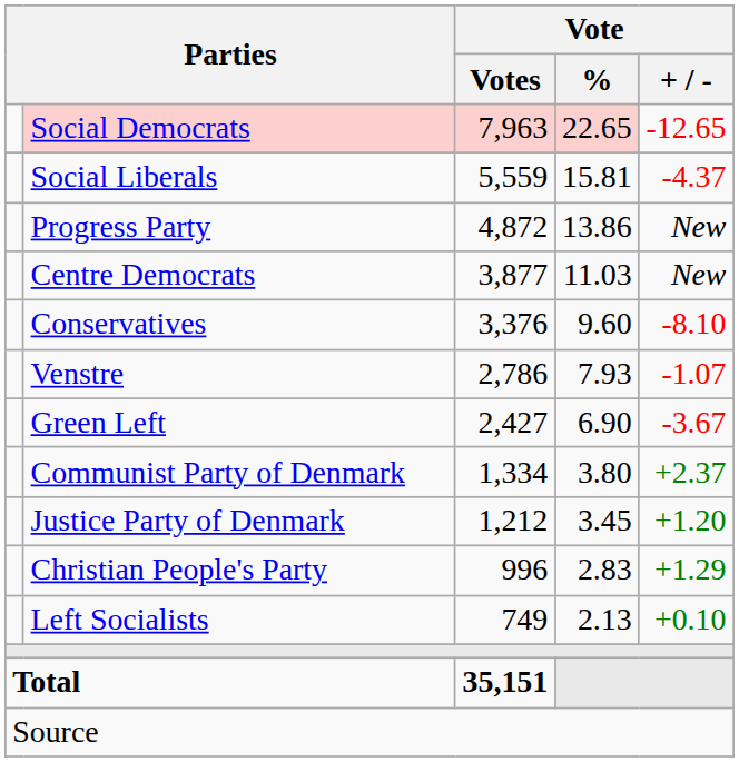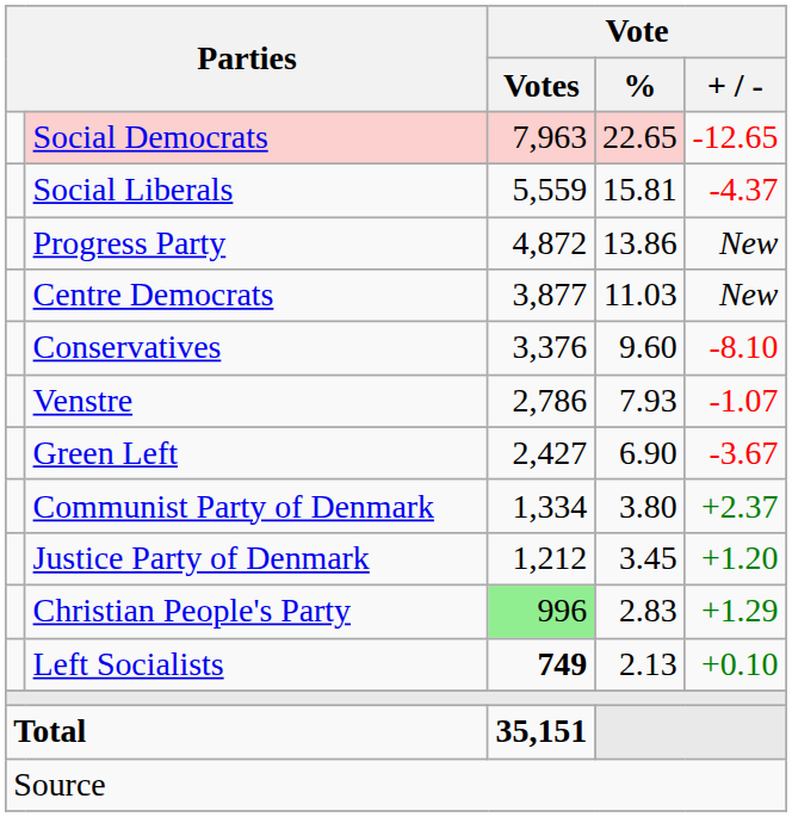Christian People's Party | Vote / Votes: no background -> lightgreen background
Left Socialists | Vote / Votes: normal -> bold
